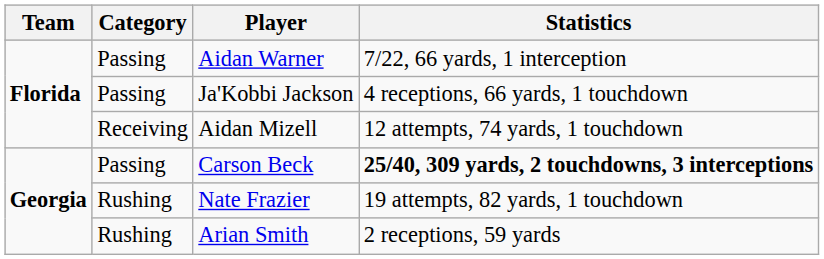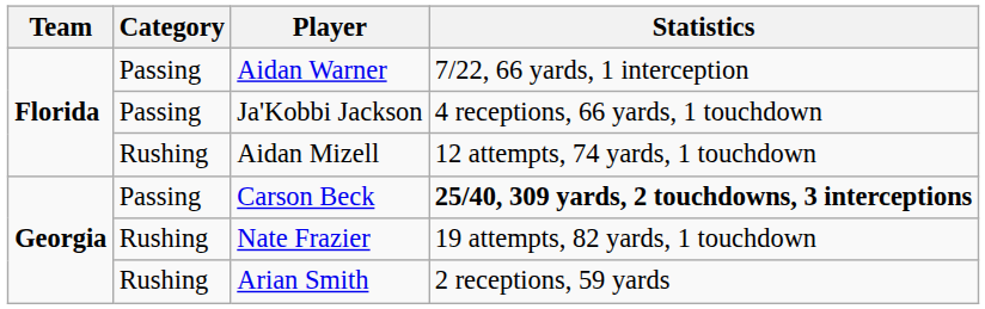Aidan Mizell | Category: Receiving -> Rushing
